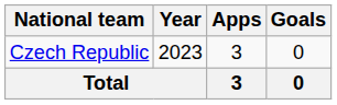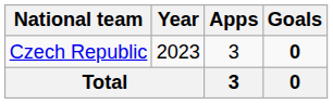Czech Republic | Goals: normal -> bold
